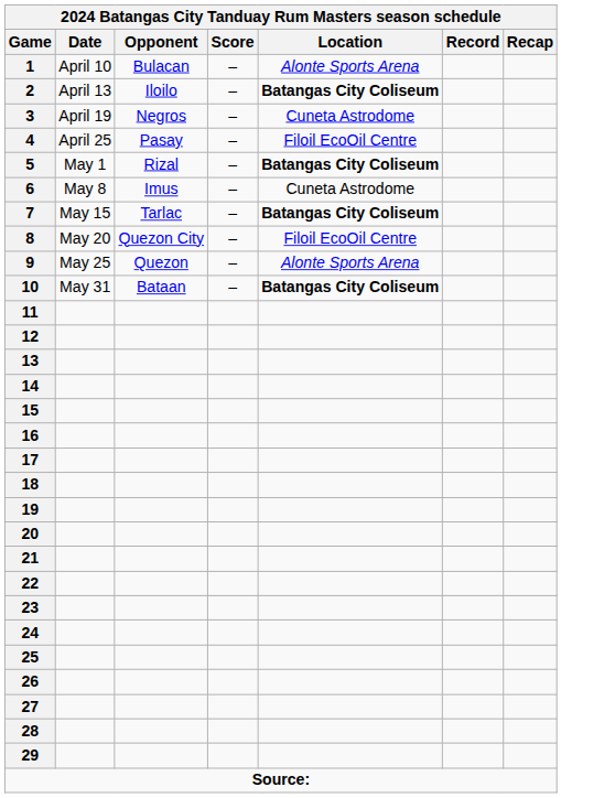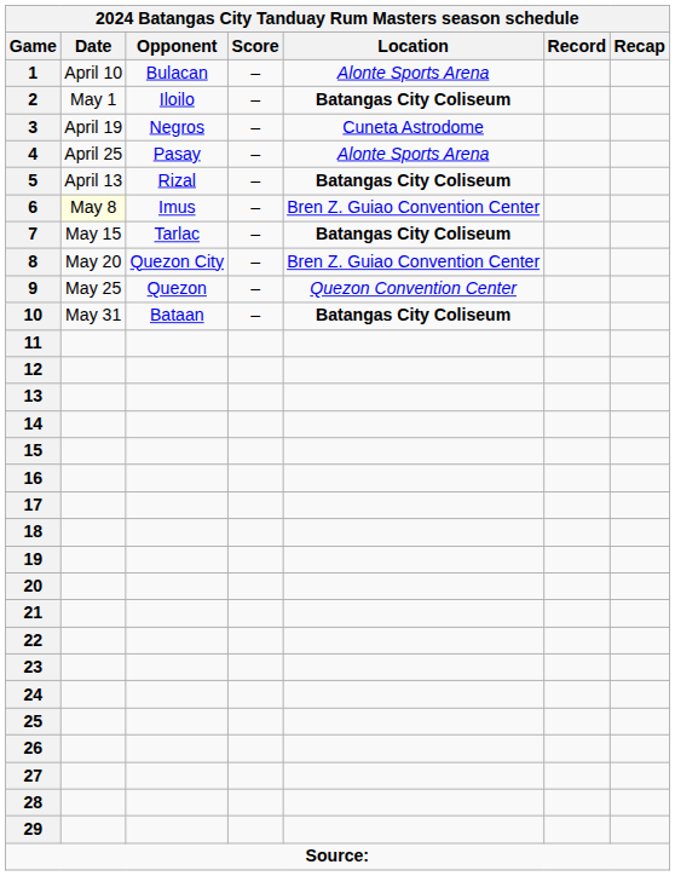2 | Date: April 13 -> May 1
4 | Location: Filoil EcoOil Centre -> Alonte Sports Arena
5 | Date: May 1 -> April 13
6 | Date: no background -> lightyellow background
6 | Location: Cuneta Astrodome -> Bren Z. Guiao Convention Center
8 | Location: Filoil EcoOil Centre -> Bren Z. Guiao Convention Center
9 | Location: Alonte Sports Arena -> Quezon Convention Center
